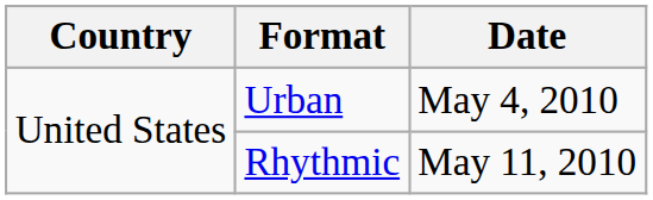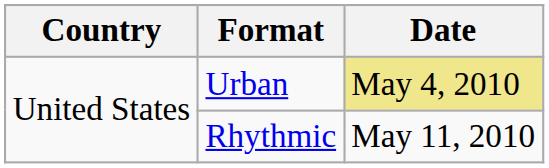Urban | Date: no background -> khaki background
